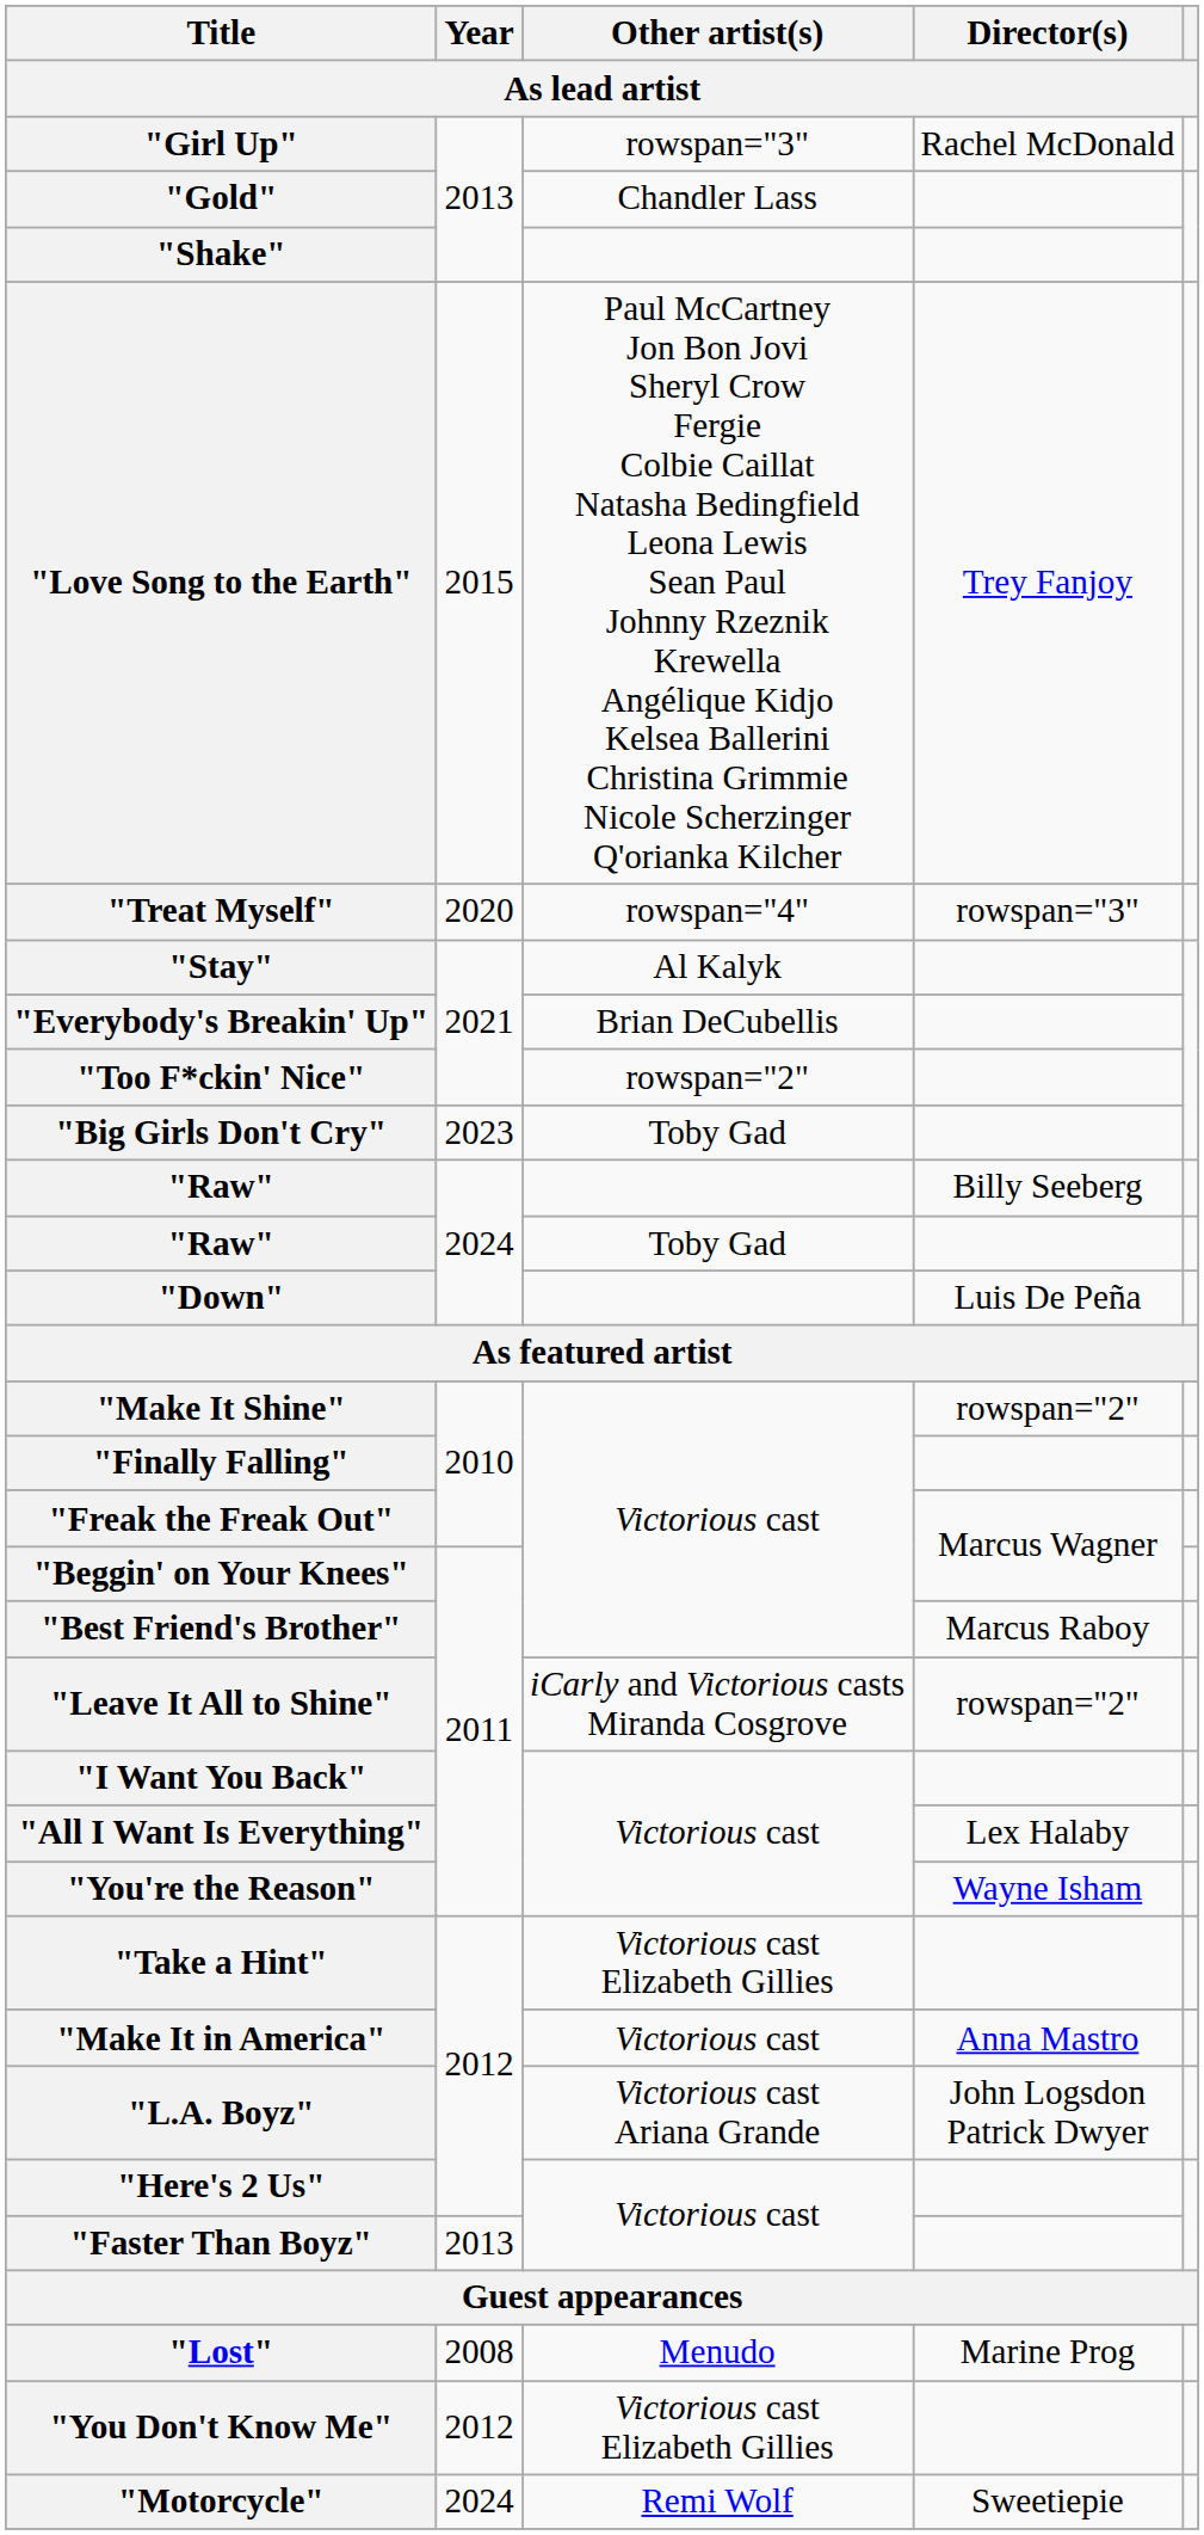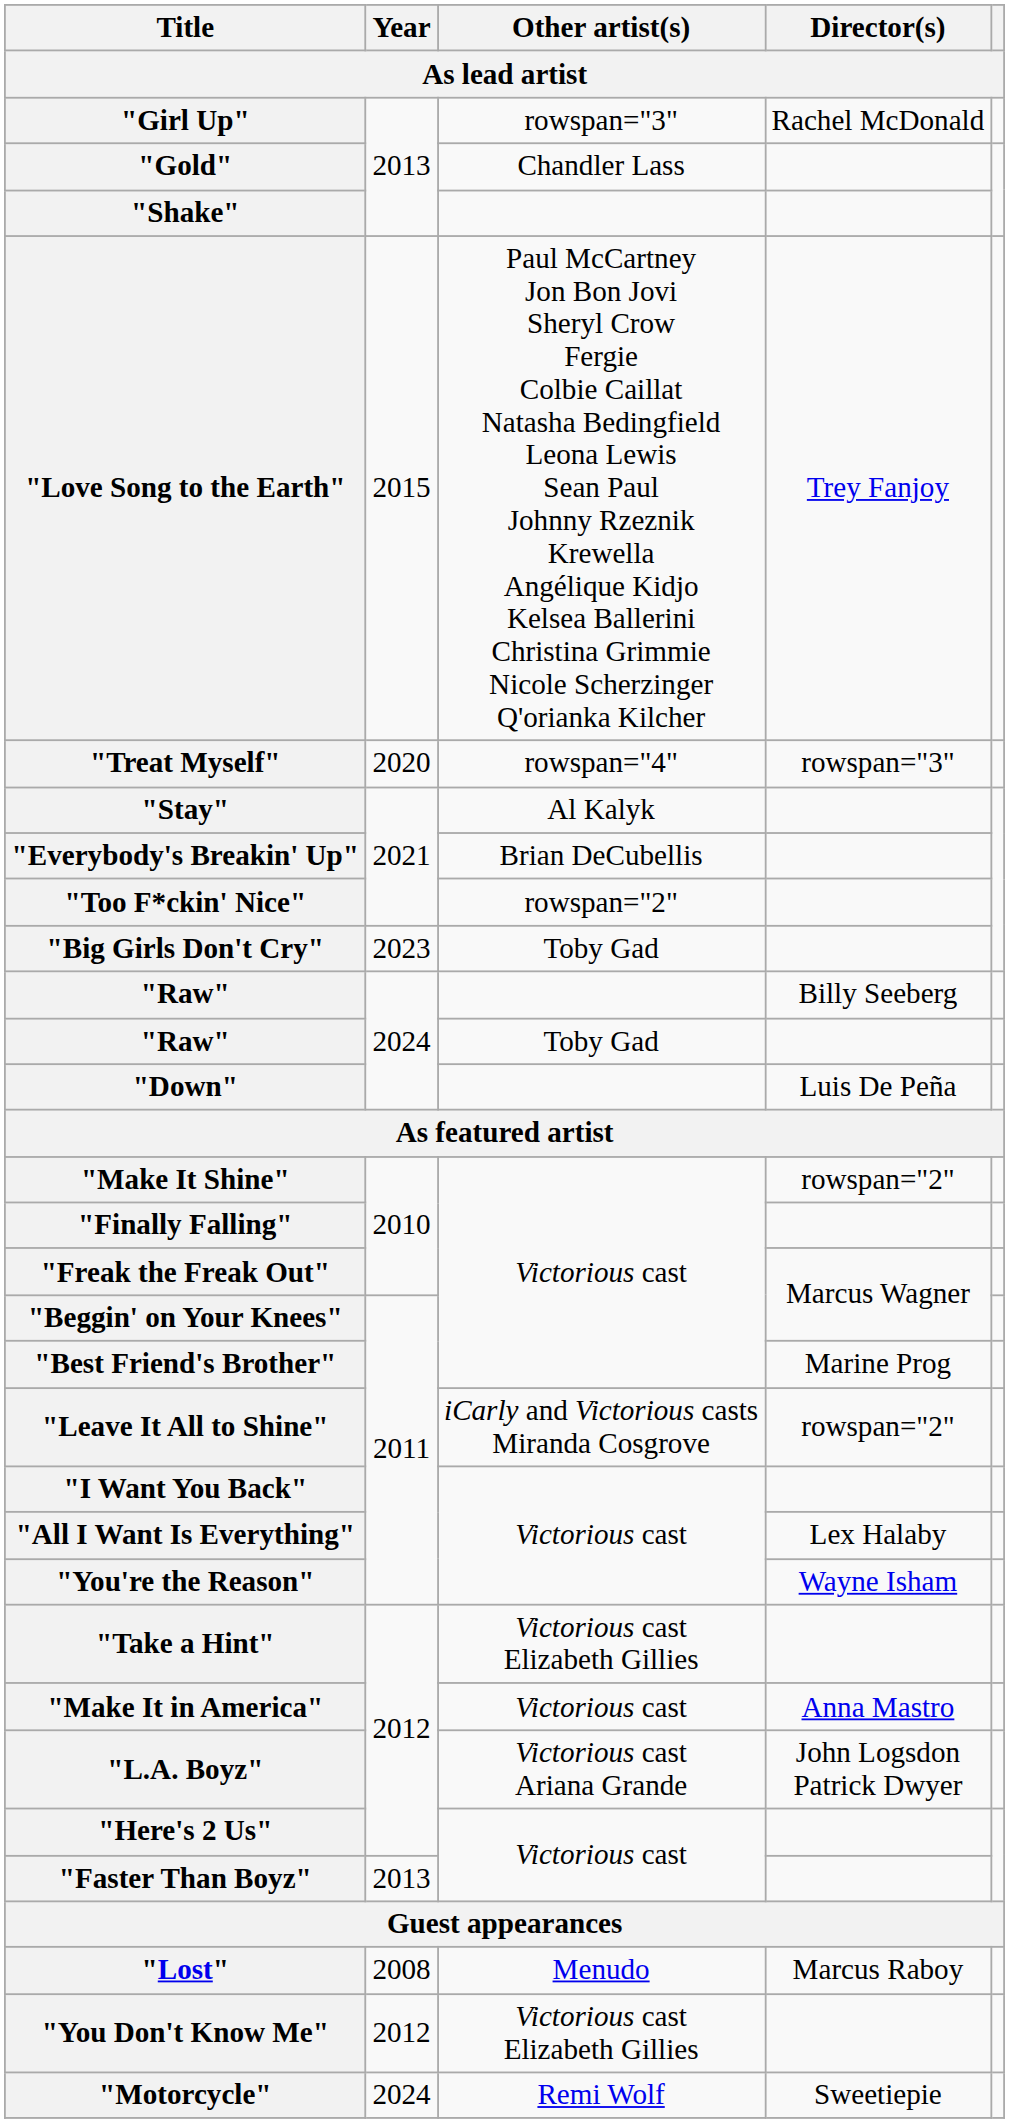"Best Friend's Brother" | Director(s): Marcus Raboy -> Marine Prog
"Lost" | Director(s): Marine Prog -> Marcus Raboy
